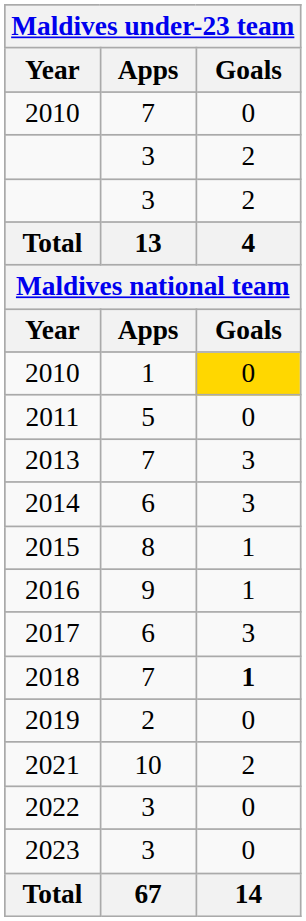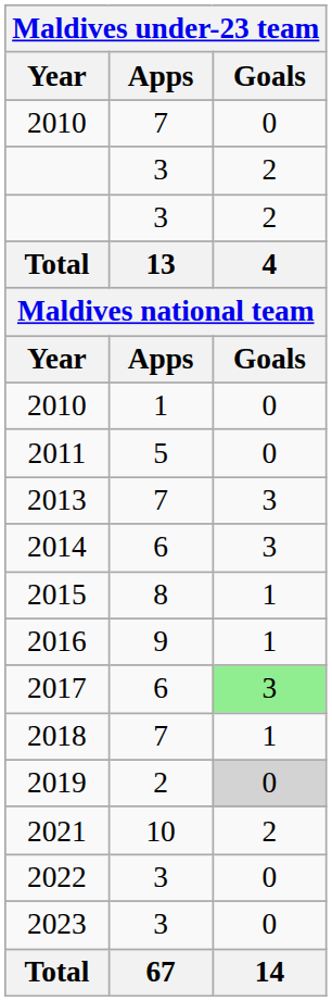2010 / 1 | Goals: gold background -> no background
2017 | Goals: no background -> lightgreen background
2018 | Goals: bold -> normal
2019 | Goals: no background -> lightgrey background
